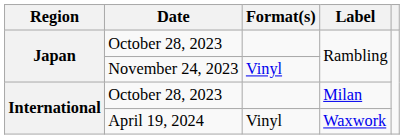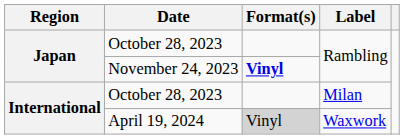November 24, 2023 | Format(s): normal -> bold
April 19, 2024 | Format(s): no background -> lightgrey background
